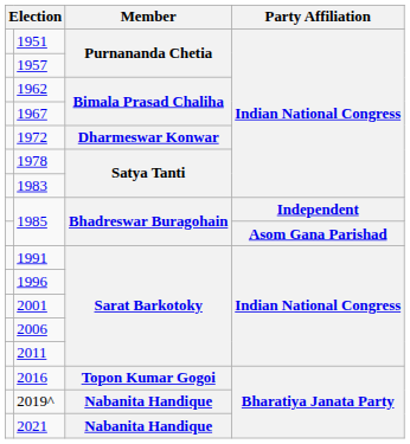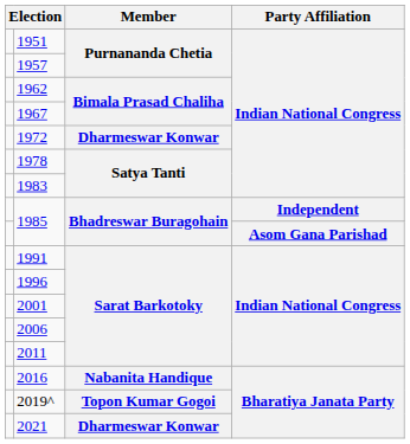2016 | Member: Topon Kumar Gogoi -> Nabanita Handique
2019^ | Member: Nabanita Handique -> Topon Kumar Gogoi
2021 | Member: Nabanita Handique -> Dharmeswar Konwar
